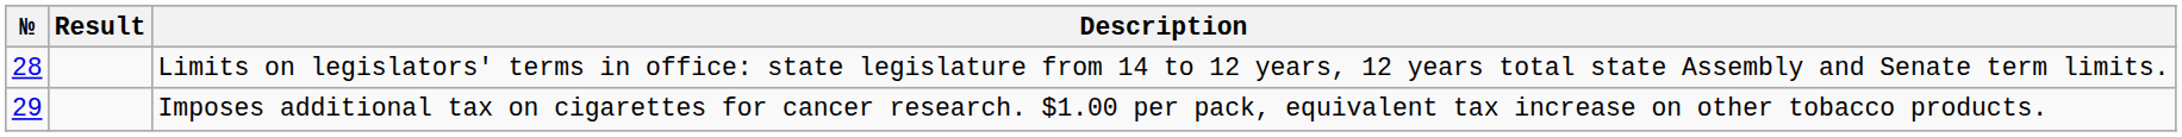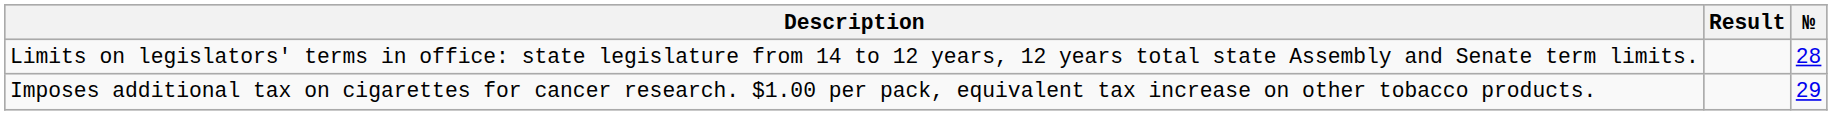columns swapped: № <-> Description
